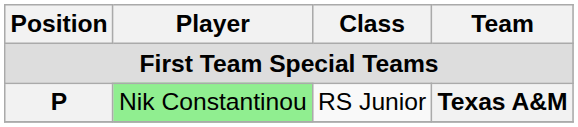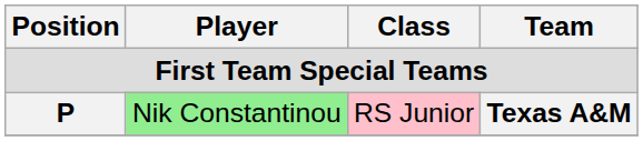P | Class: no background -> pink background
